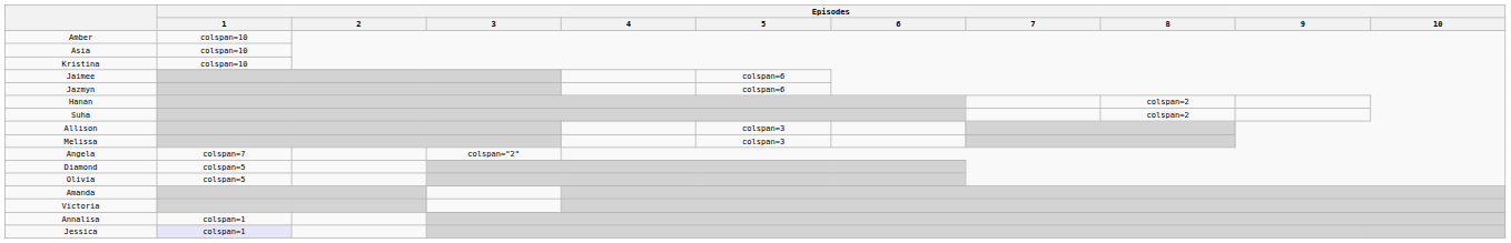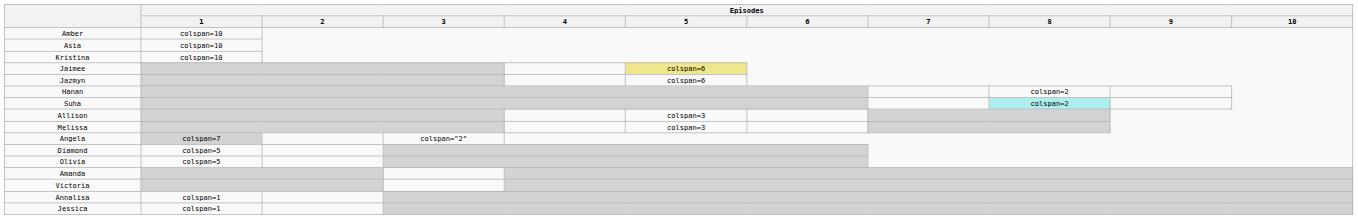Jaimee | Episodes / 5: no background -> khaki background
Suha | Episodes / 8: no background -> paleturquoise background
Angela | Episodes / 1: no background -> lightgrey background
Jessica | Episodes / 1: lavender background -> no background
